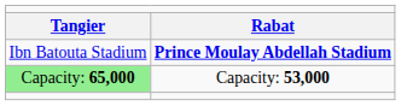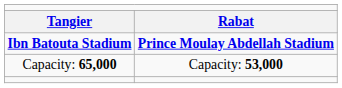row 3 | column 1: normal -> bold
row 4 | column 1: lightgreen background -> no background
